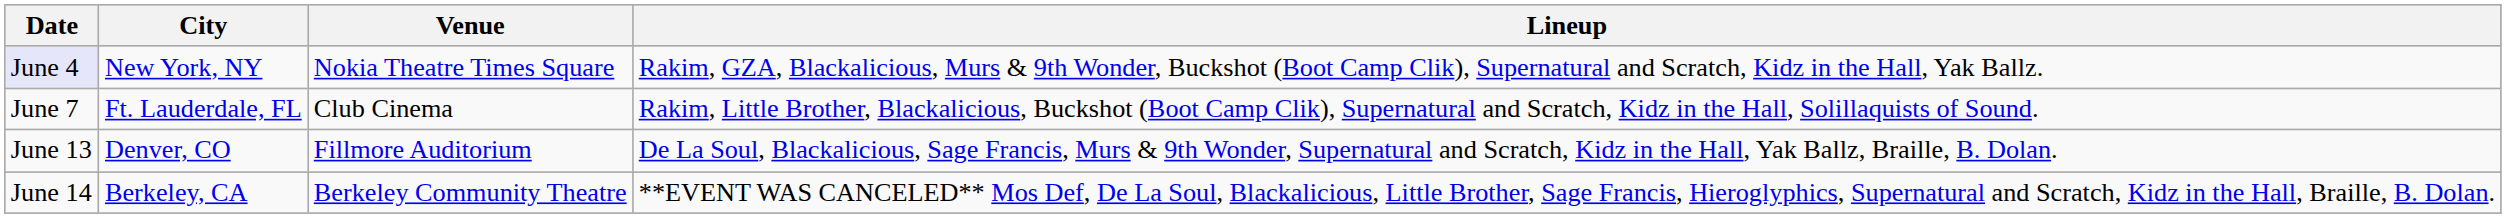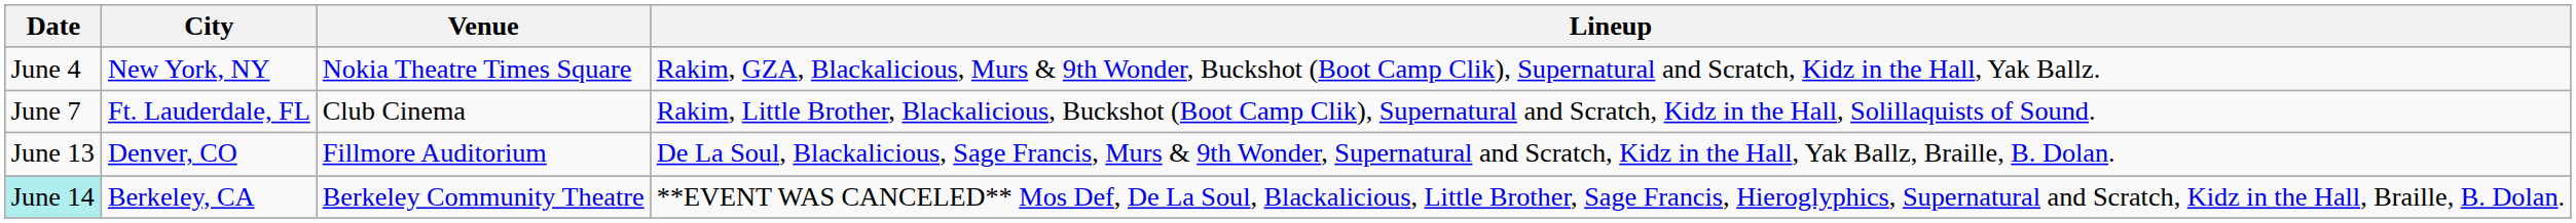June 4 | Date: lavender background -> no background
June 14 | Date: no background -> paleturquoise background
